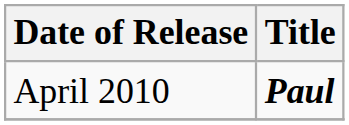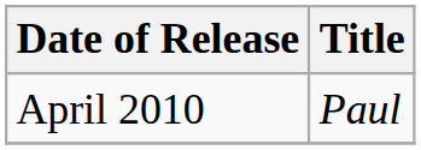April 2010 | Title: bold -> normal
